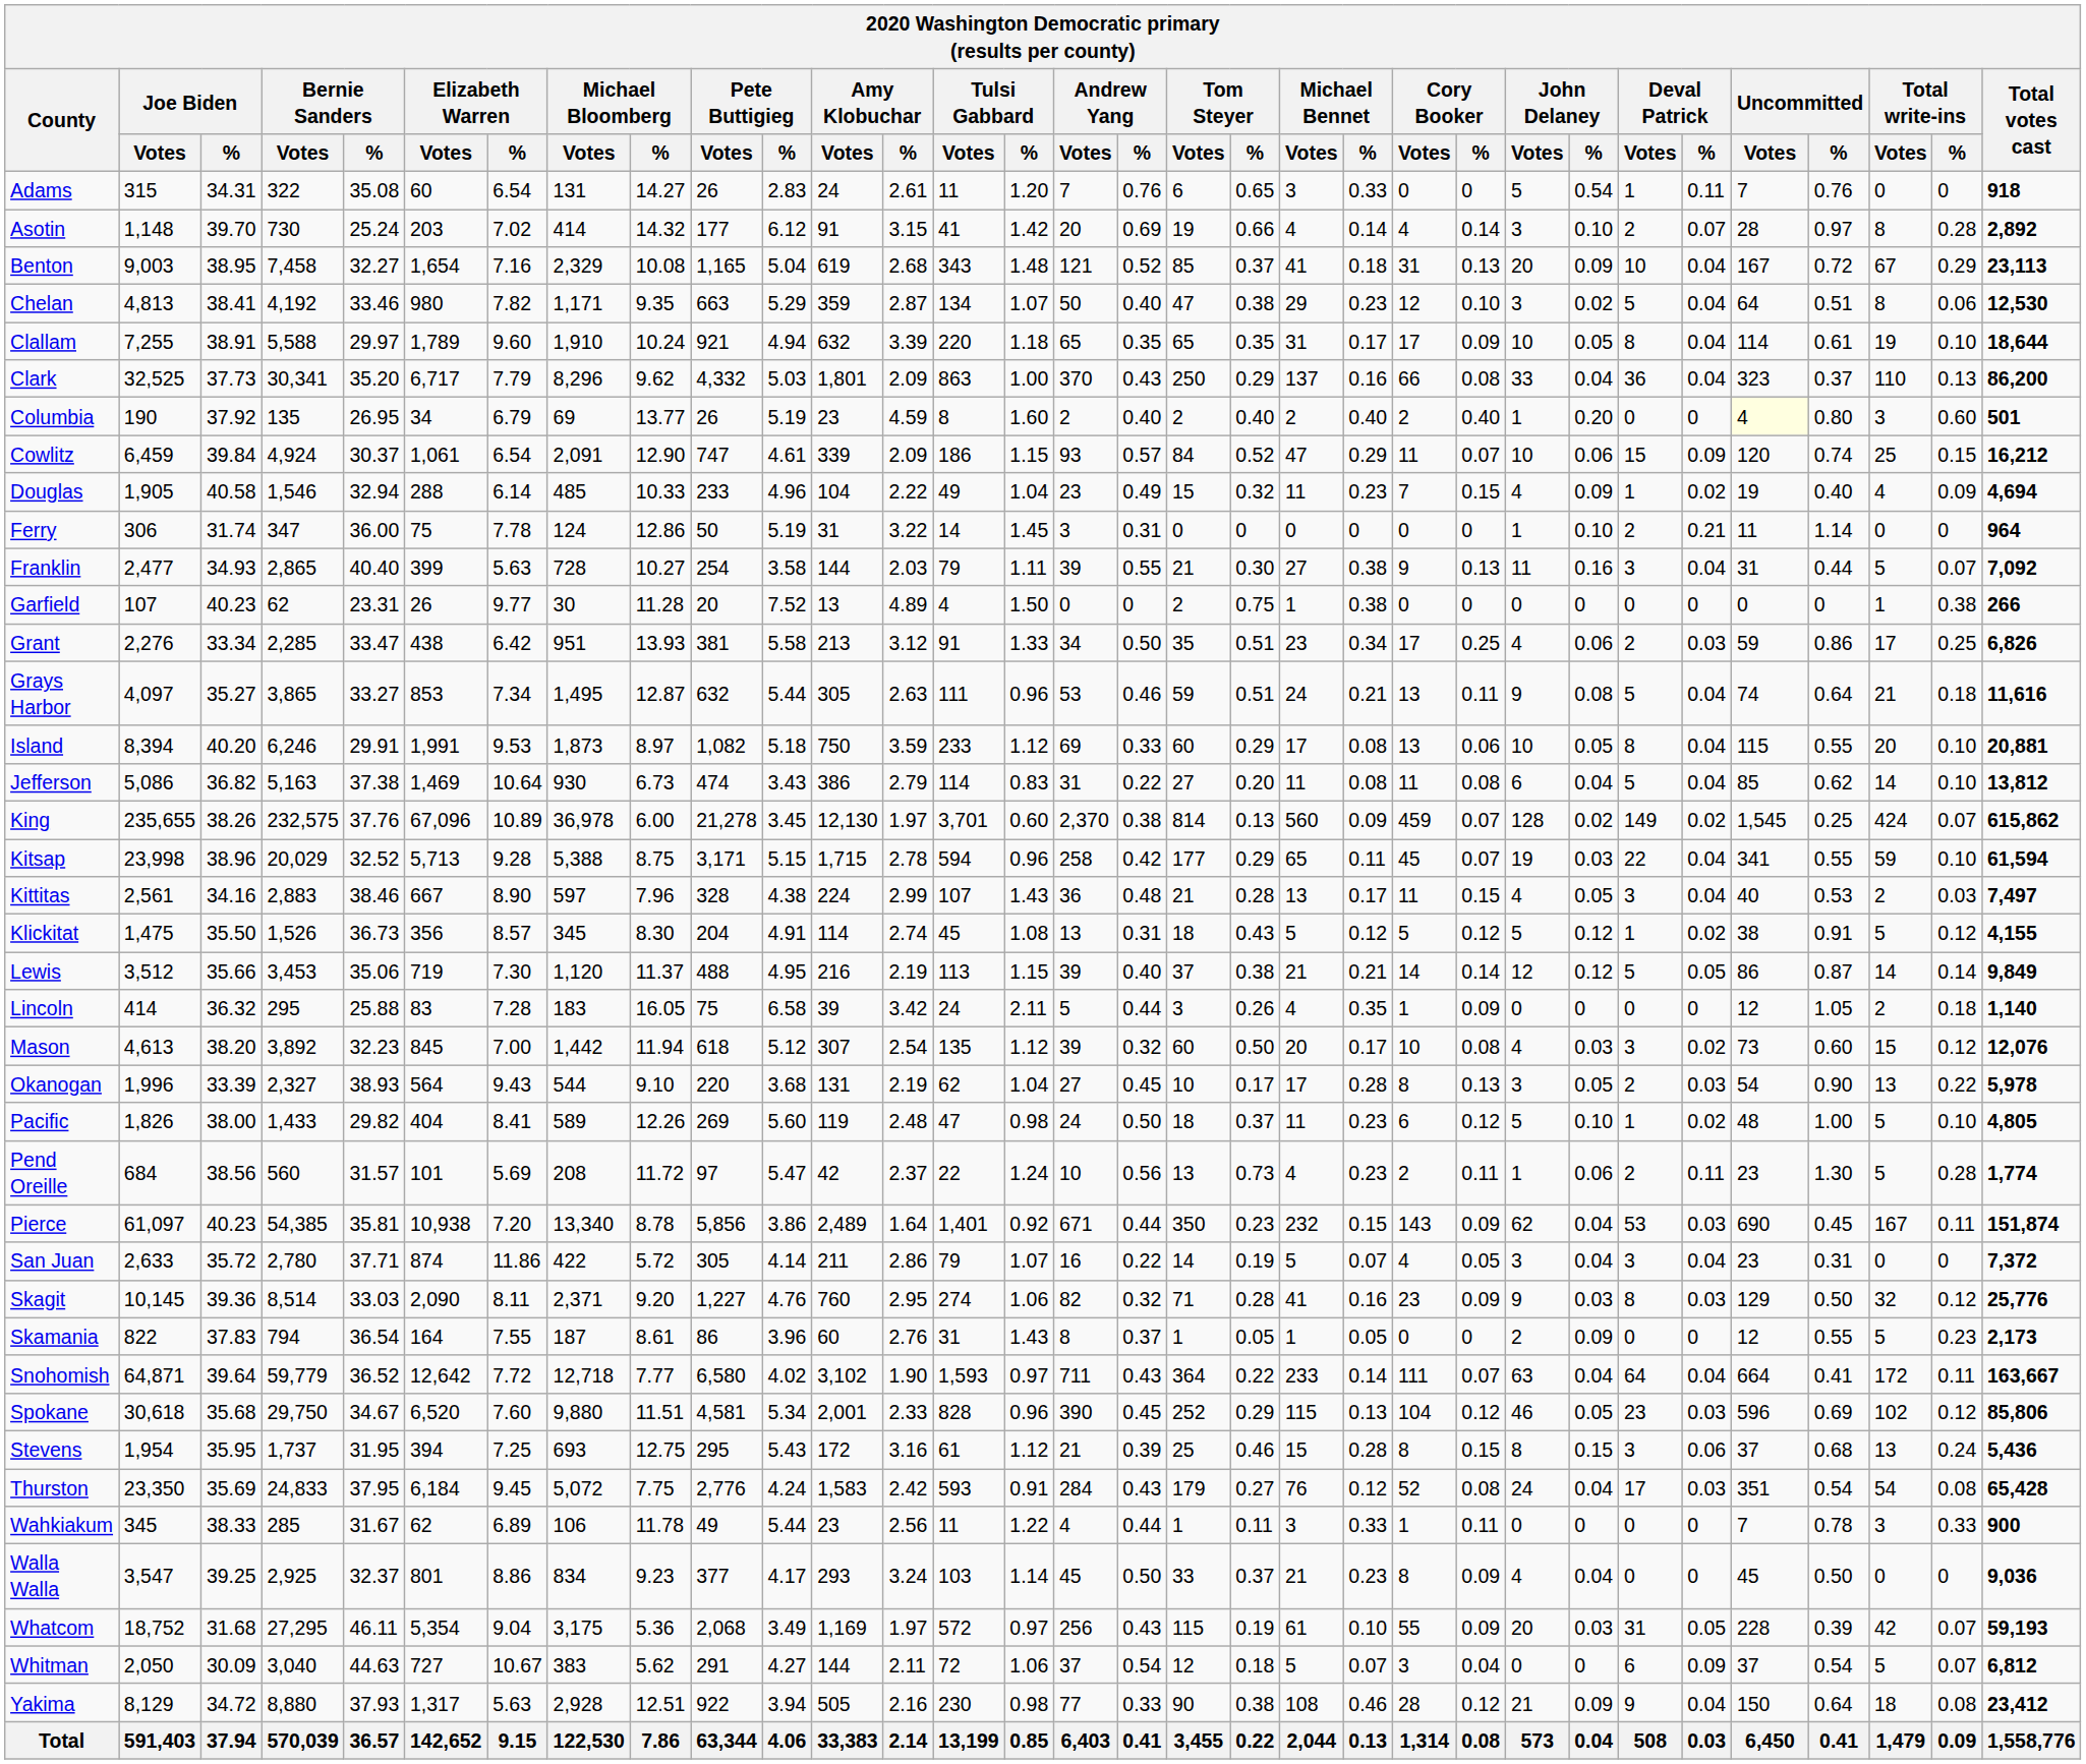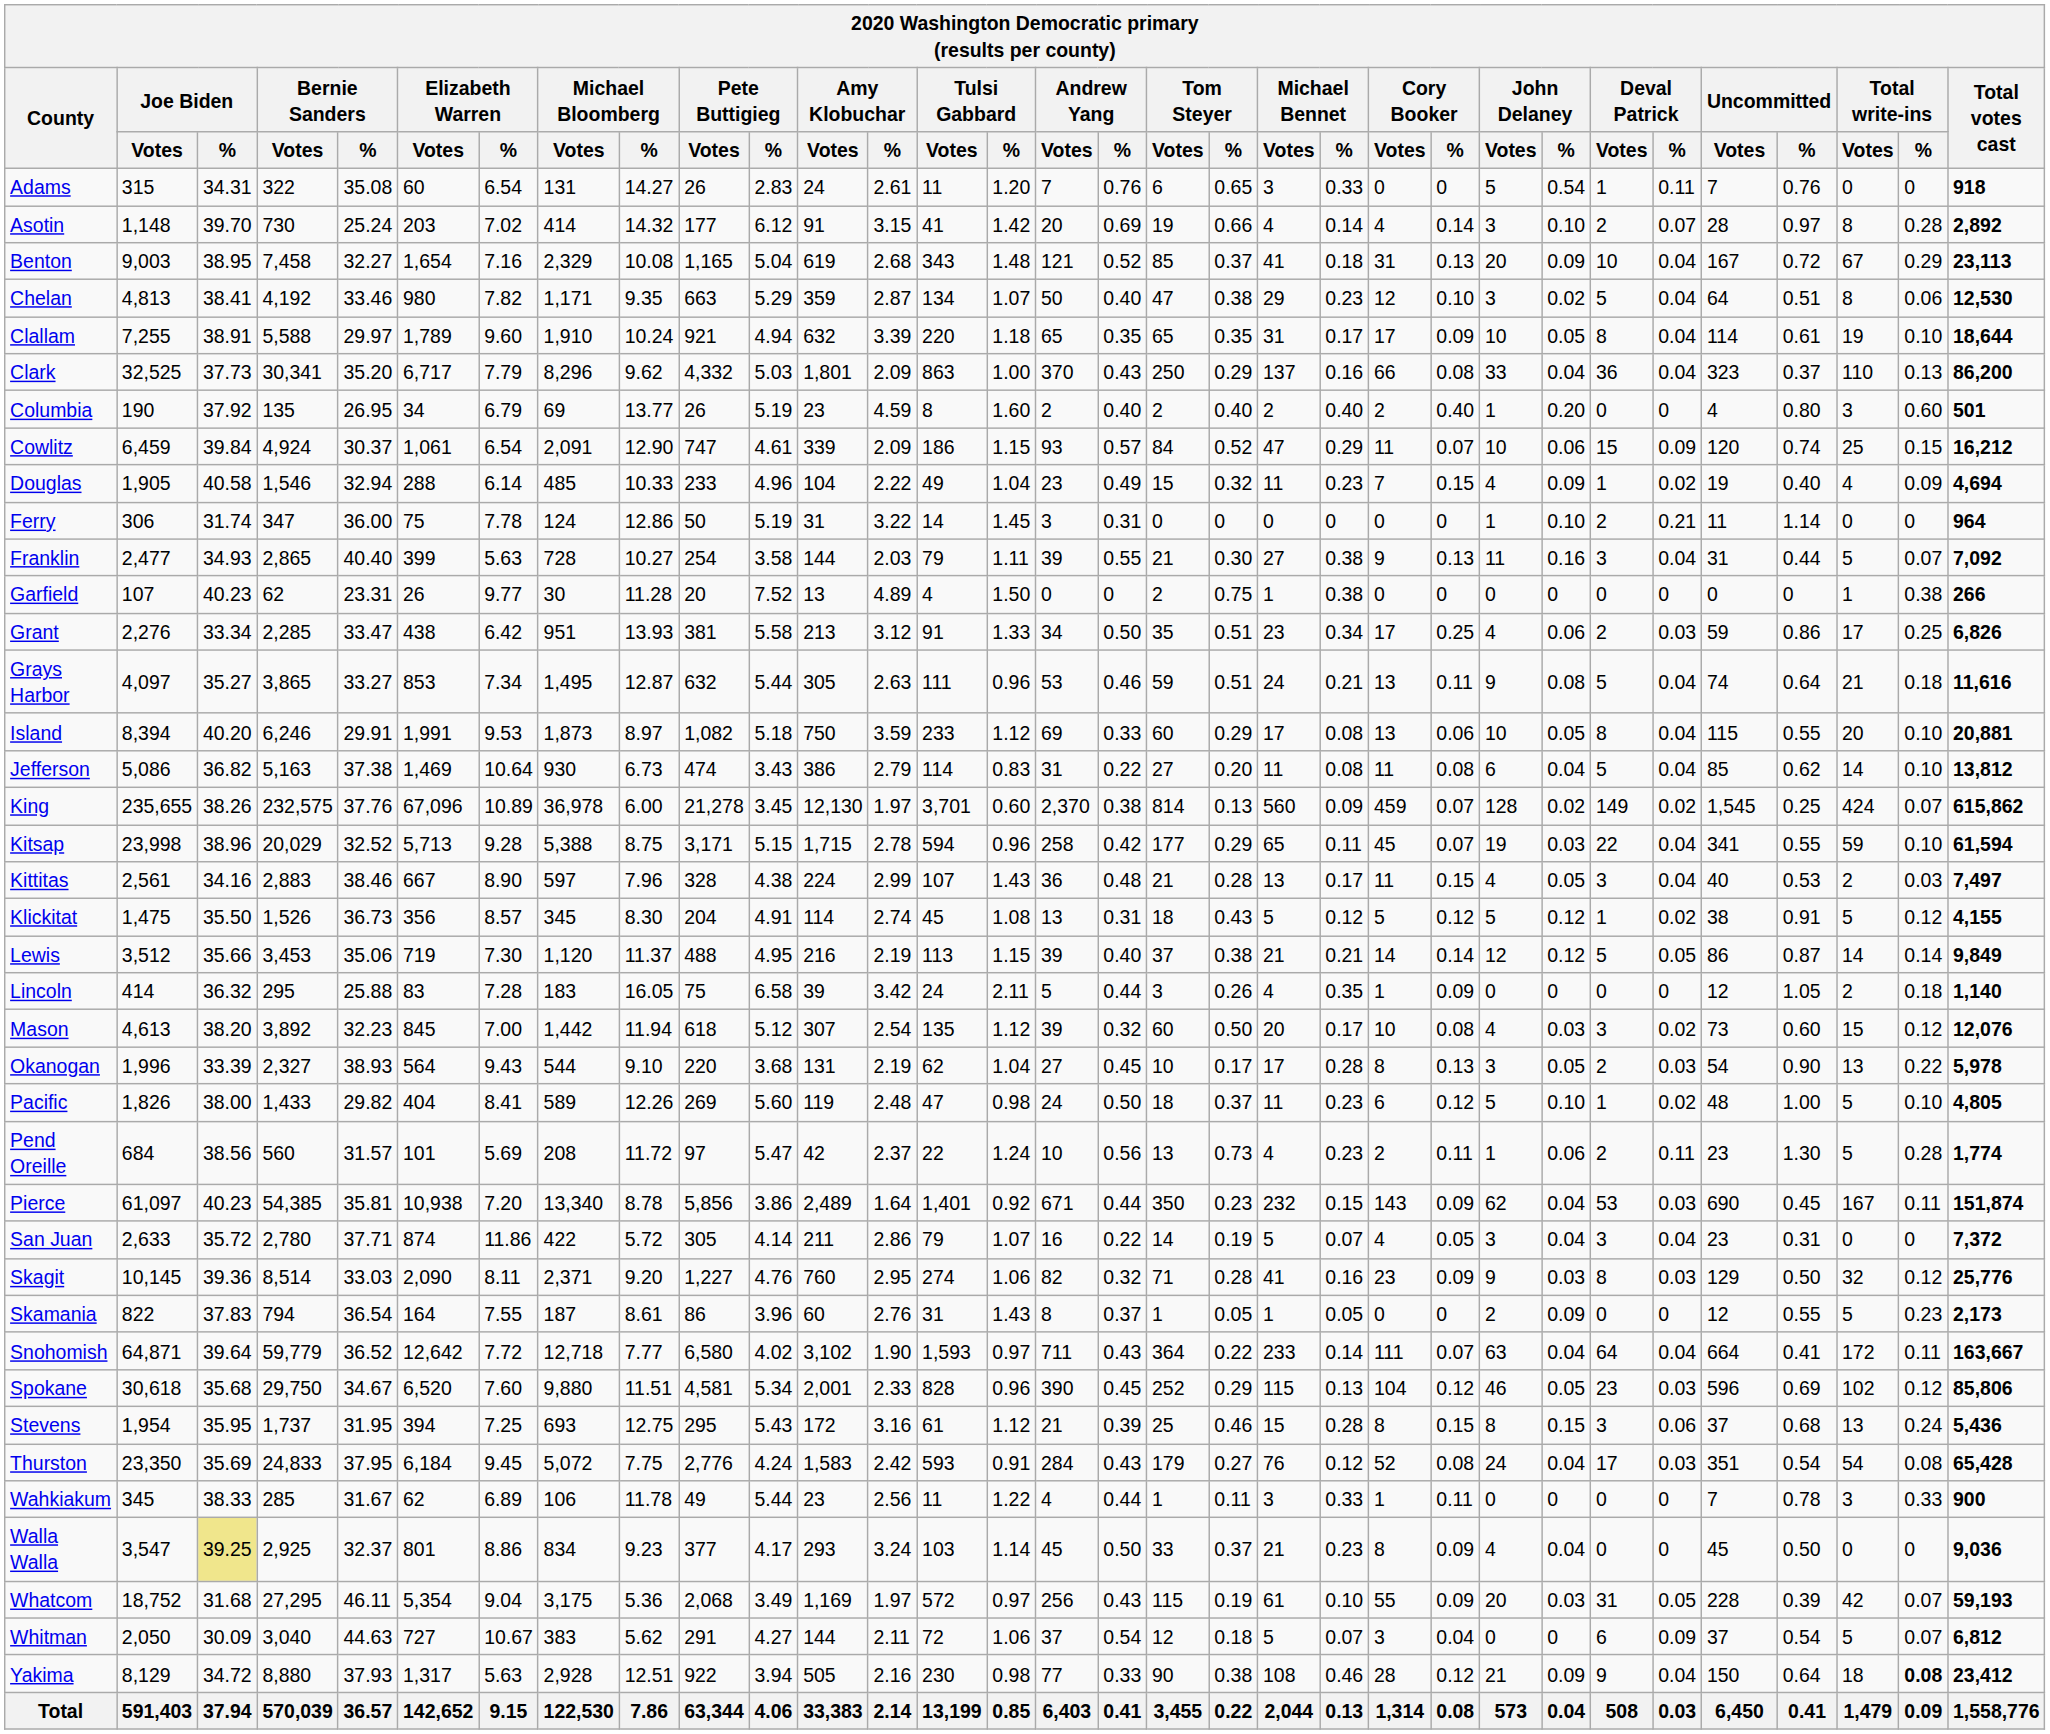Columbia | Uncommitted / Votes: lightyellow background -> no background
Walla Walla | Joe Biden / %: no background -> khaki background
Yakima | Total write-ins / %: normal -> bold
